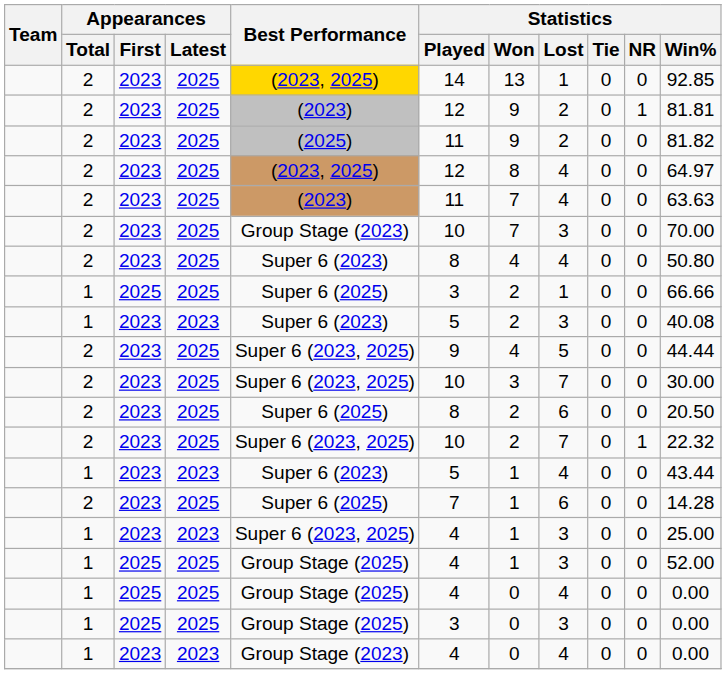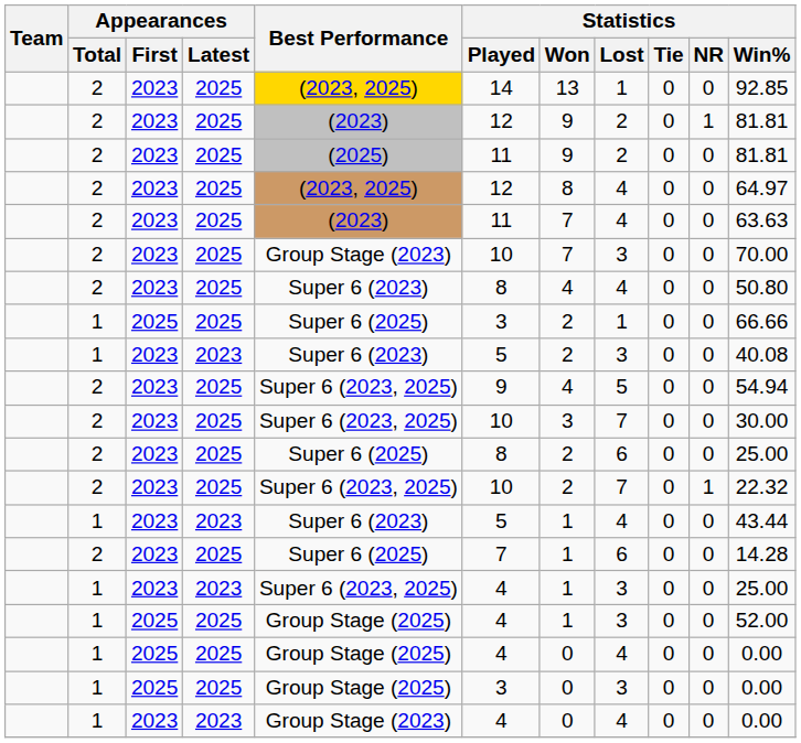row 5 | Statistics / Win%: 81.82 -> 81.81
row 12 | Statistics / Win%: 44.44 -> 54.94
row 14 | Statistics / Win%: 20.50 -> 25.00
